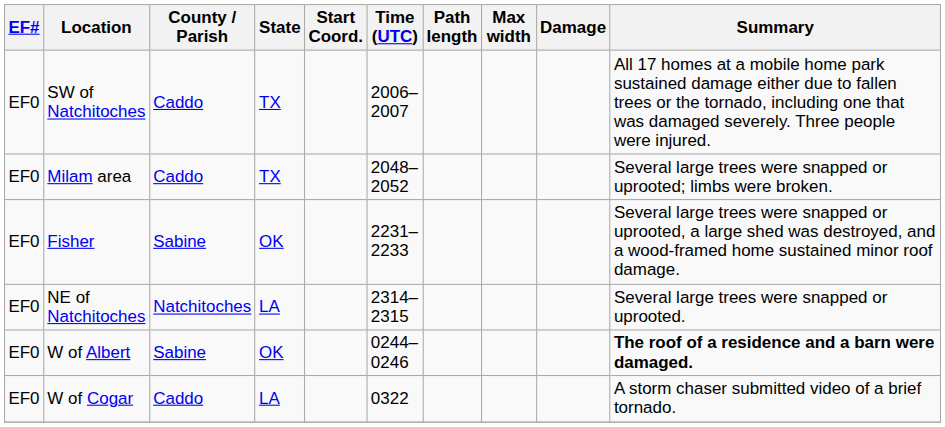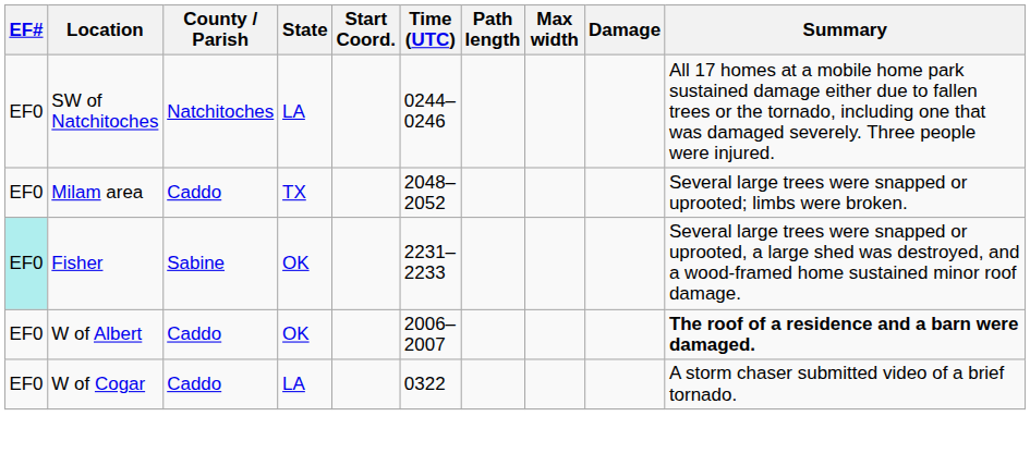SW of Natchitoches | County / Parish: Caddo -> Natchitoches
SW of Natchitoches | State: TX -> LA
SW of Natchitoches | Time (UTC): 2006–2007 -> 0244–0246
Fisher | EF#: no background -> paleturquoise background
- row: EF0 | NE of Natchitoches | Natchitoches | LA | 2314–2315 | Several large trees were snapped or uprooted.
W of Albert | County / Parish: Sabine -> Caddo
W of Albert | Time (UTC): 0244–0246 -> 2006–2007
